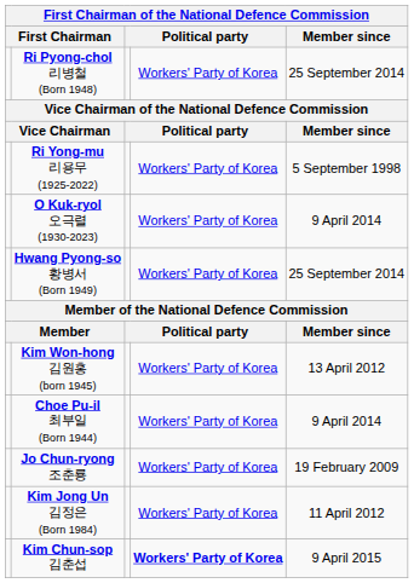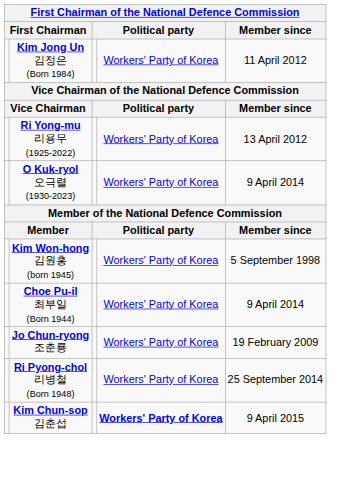rows swapped: Kim Jong Un 김정은 (Born 1984) <-> Ri Pyong-chol 리병철 (Born 1948)
Ri Yong-mu 리용무 (1925-2022) | Member since: 5 September 1998 -> 13 April 2012
- row: Hwang Pyong-so 황병서 (Born 1949) | Workers' Party of Korea | 25 September 2014
Kim Won-hong 김원홍 (born 1945) | Member since: 13 April 2012 -> 5 September 1998
